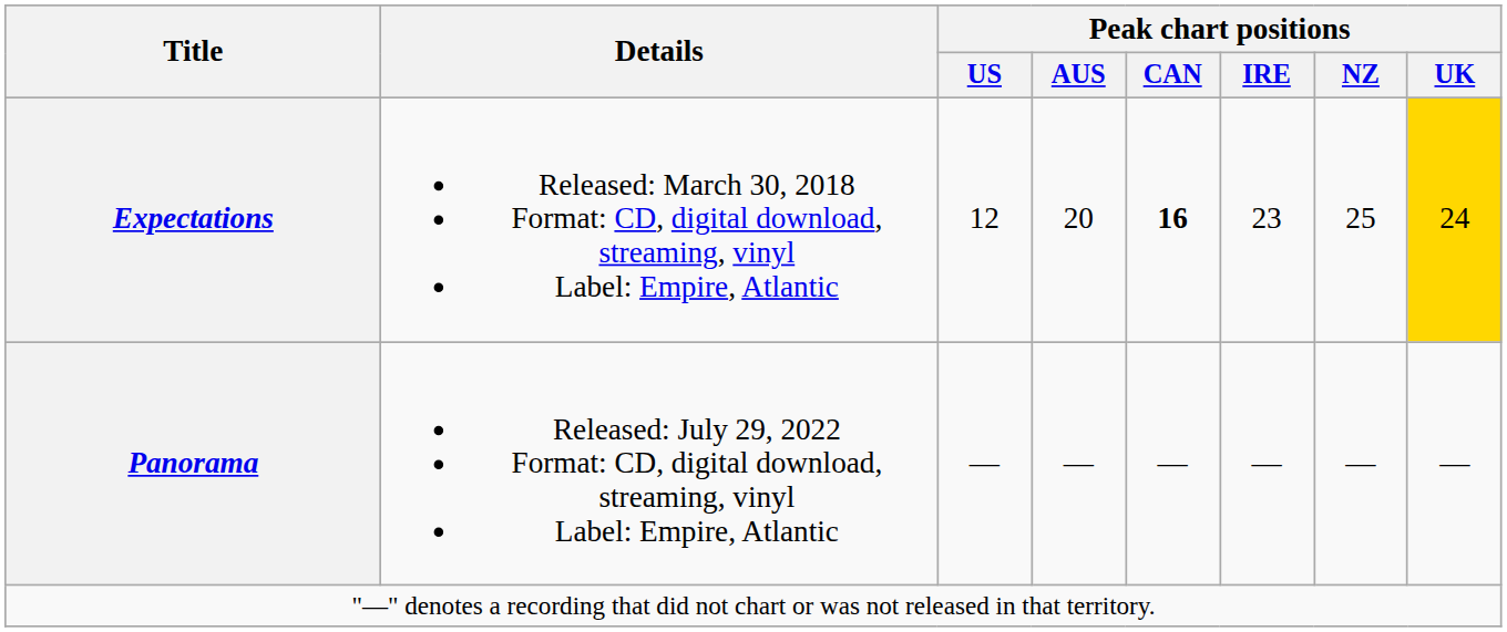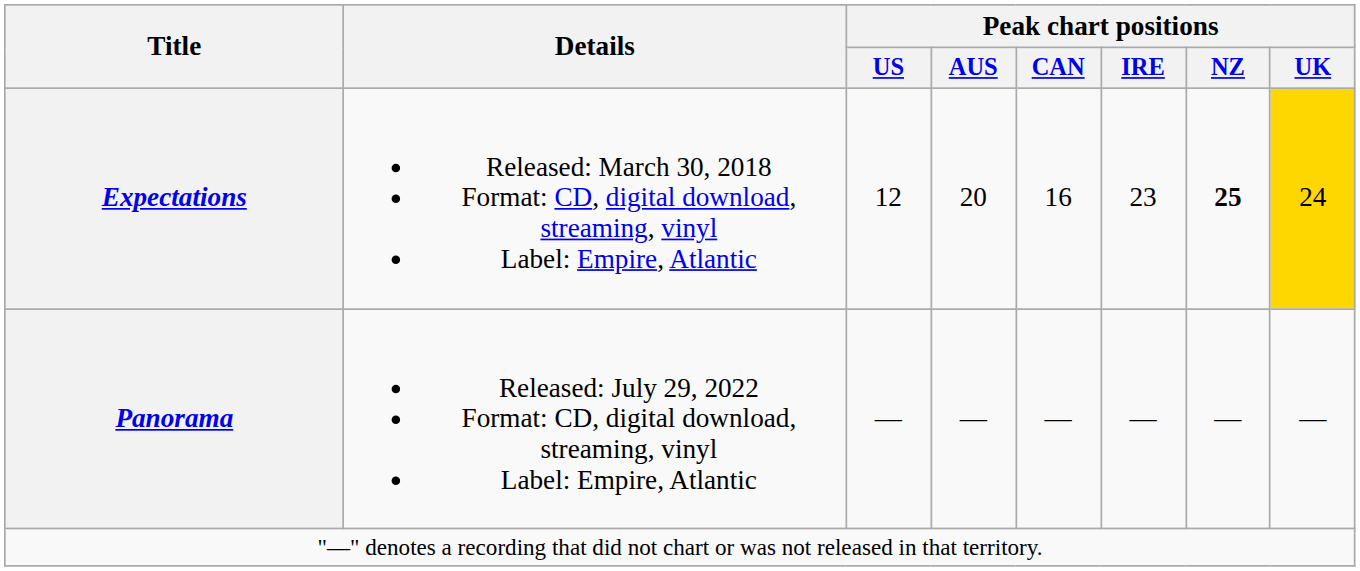Expectations | Peak chart positions / CAN: bold -> normal
Expectations | Peak chart positions / NZ: normal -> bold
